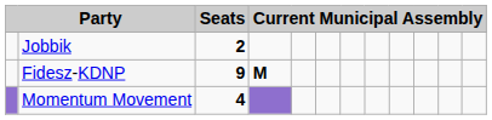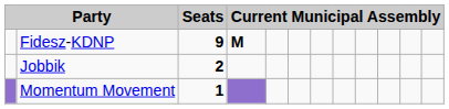rows swapped: Fidesz-KDNP <-> Jobbik
Momentum Movement | Seats: 4 -> 1
